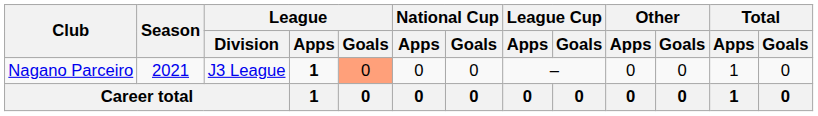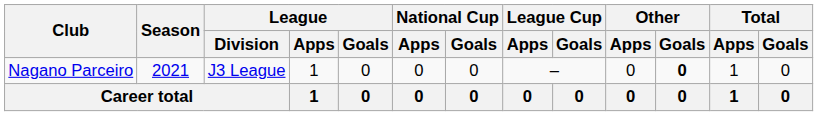Nagano Parceiro | League / Apps: bold -> normal
Nagano Parceiro | League / Goals: lightsalmon background -> no background
Nagano Parceiro | Other / Goals: normal -> bold
